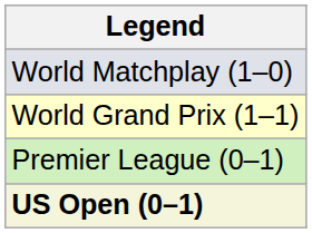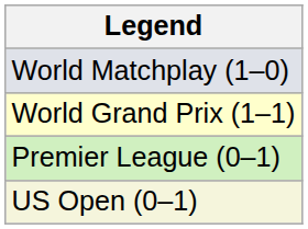row 5 | column 1: bold -> normal
